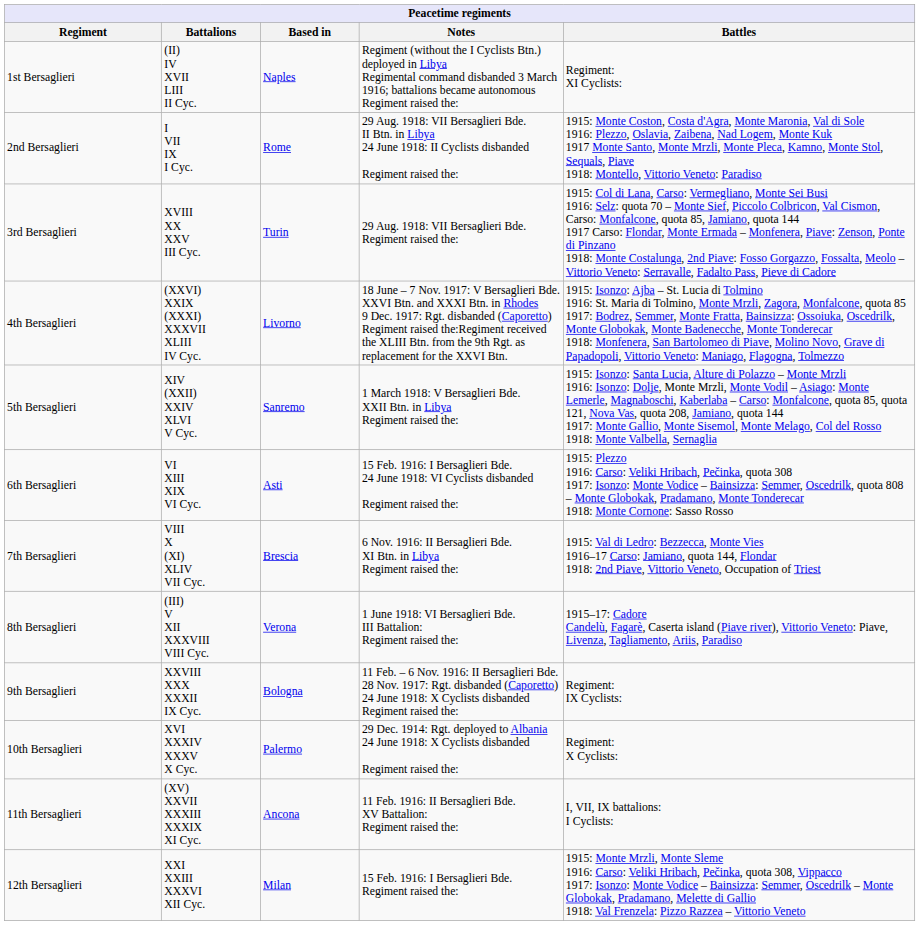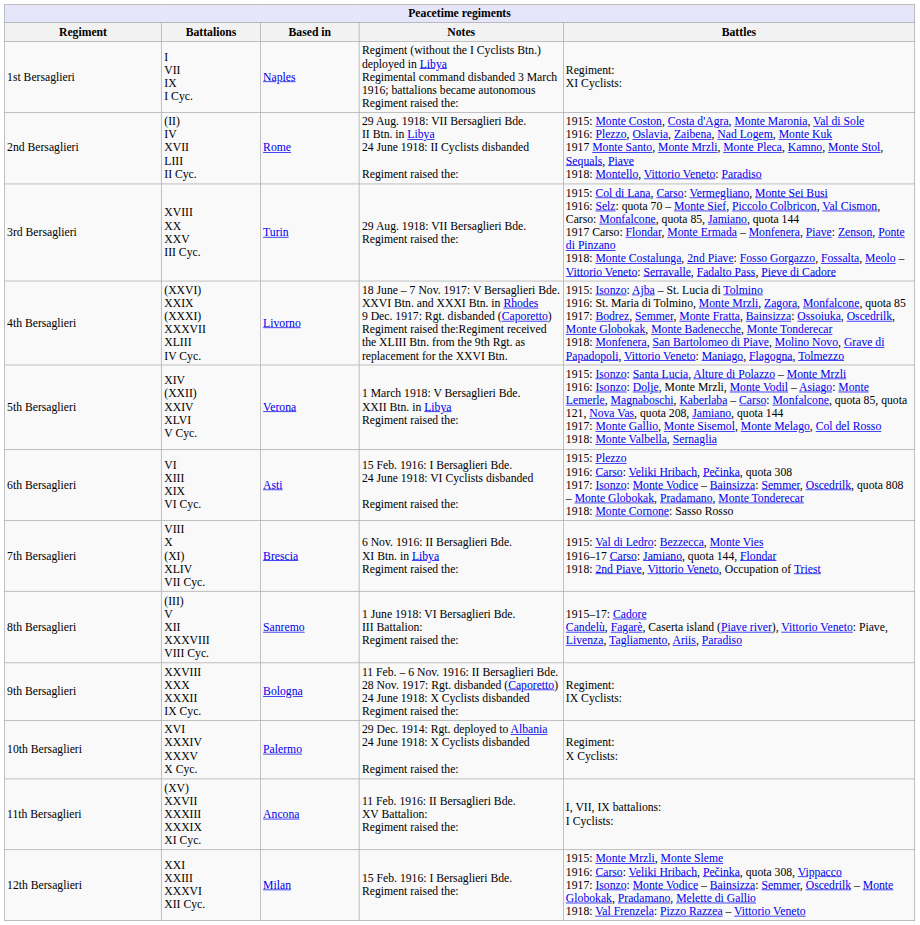1st Bersaglieri | Battalions: (II) IV XVII LIII II Cyc. -> I VII IX I Cyc.
2nd Bersaglieri | Battalions: I VII IX I Cyc. -> (II) IV XVII LIII II Cyc.
5th Bersaglieri | Based in: Sanremo -> Verona
8th Bersaglieri | Based in: Verona -> Sanremo
